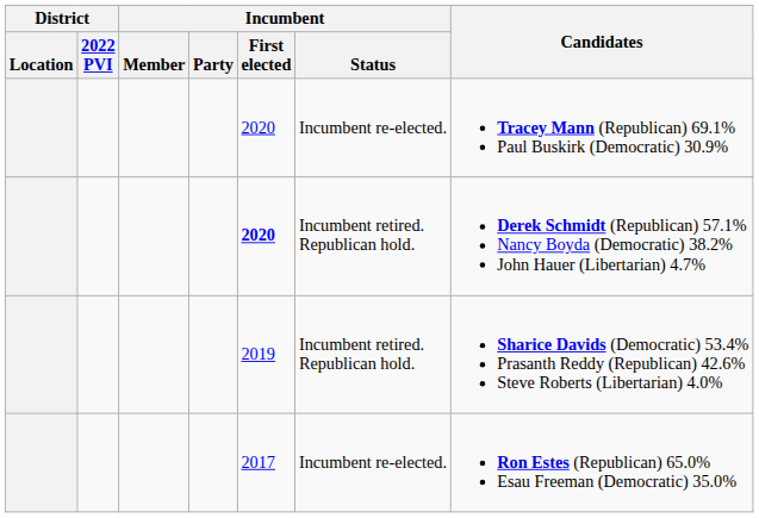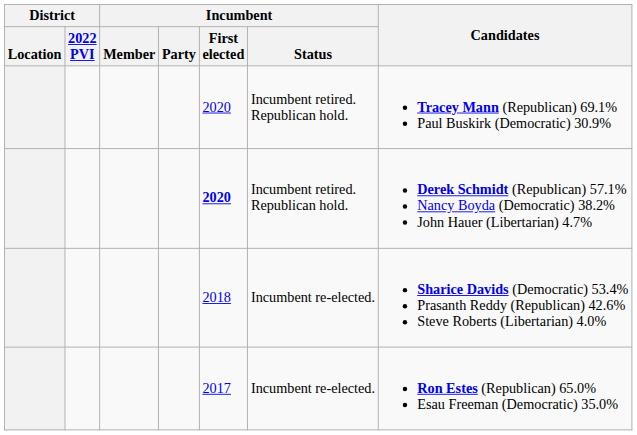row 3 | Incumbent / Status: Incumbent re-elected. -> Incumbent retired. Republican hold.
row 5 | Incumbent / First elected: 2019 -> 2018
row 5 | Incumbent / Status: Incumbent retired. Republican hold. -> Incumbent re-elected.
